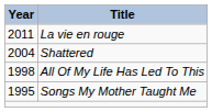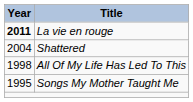La vie en rouge | Year: normal -> bold
